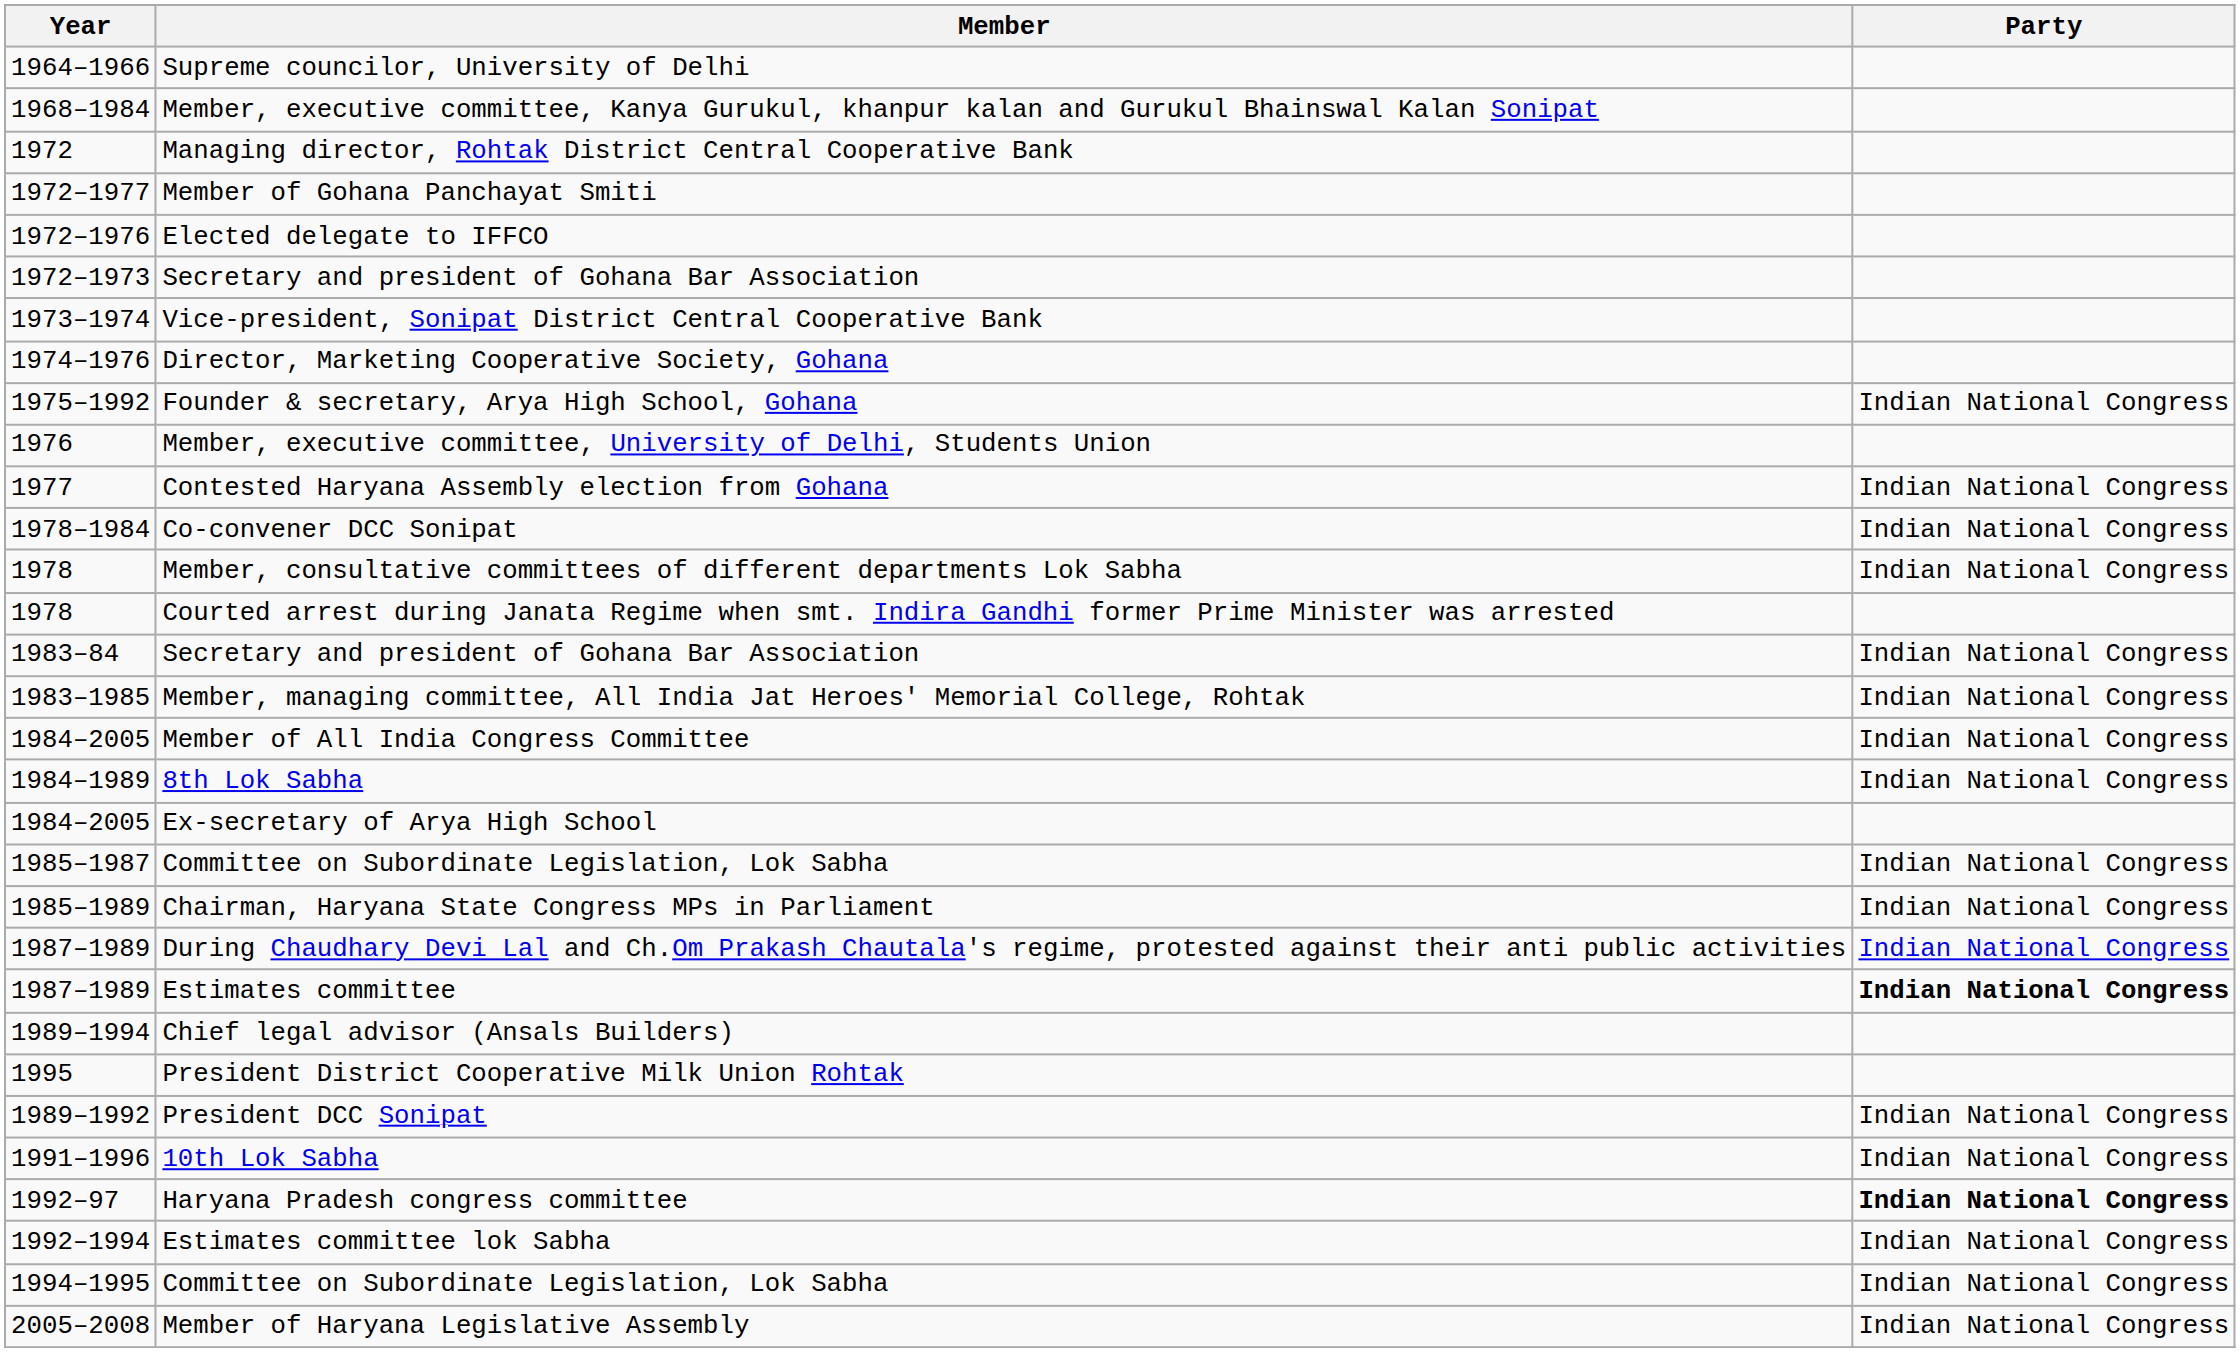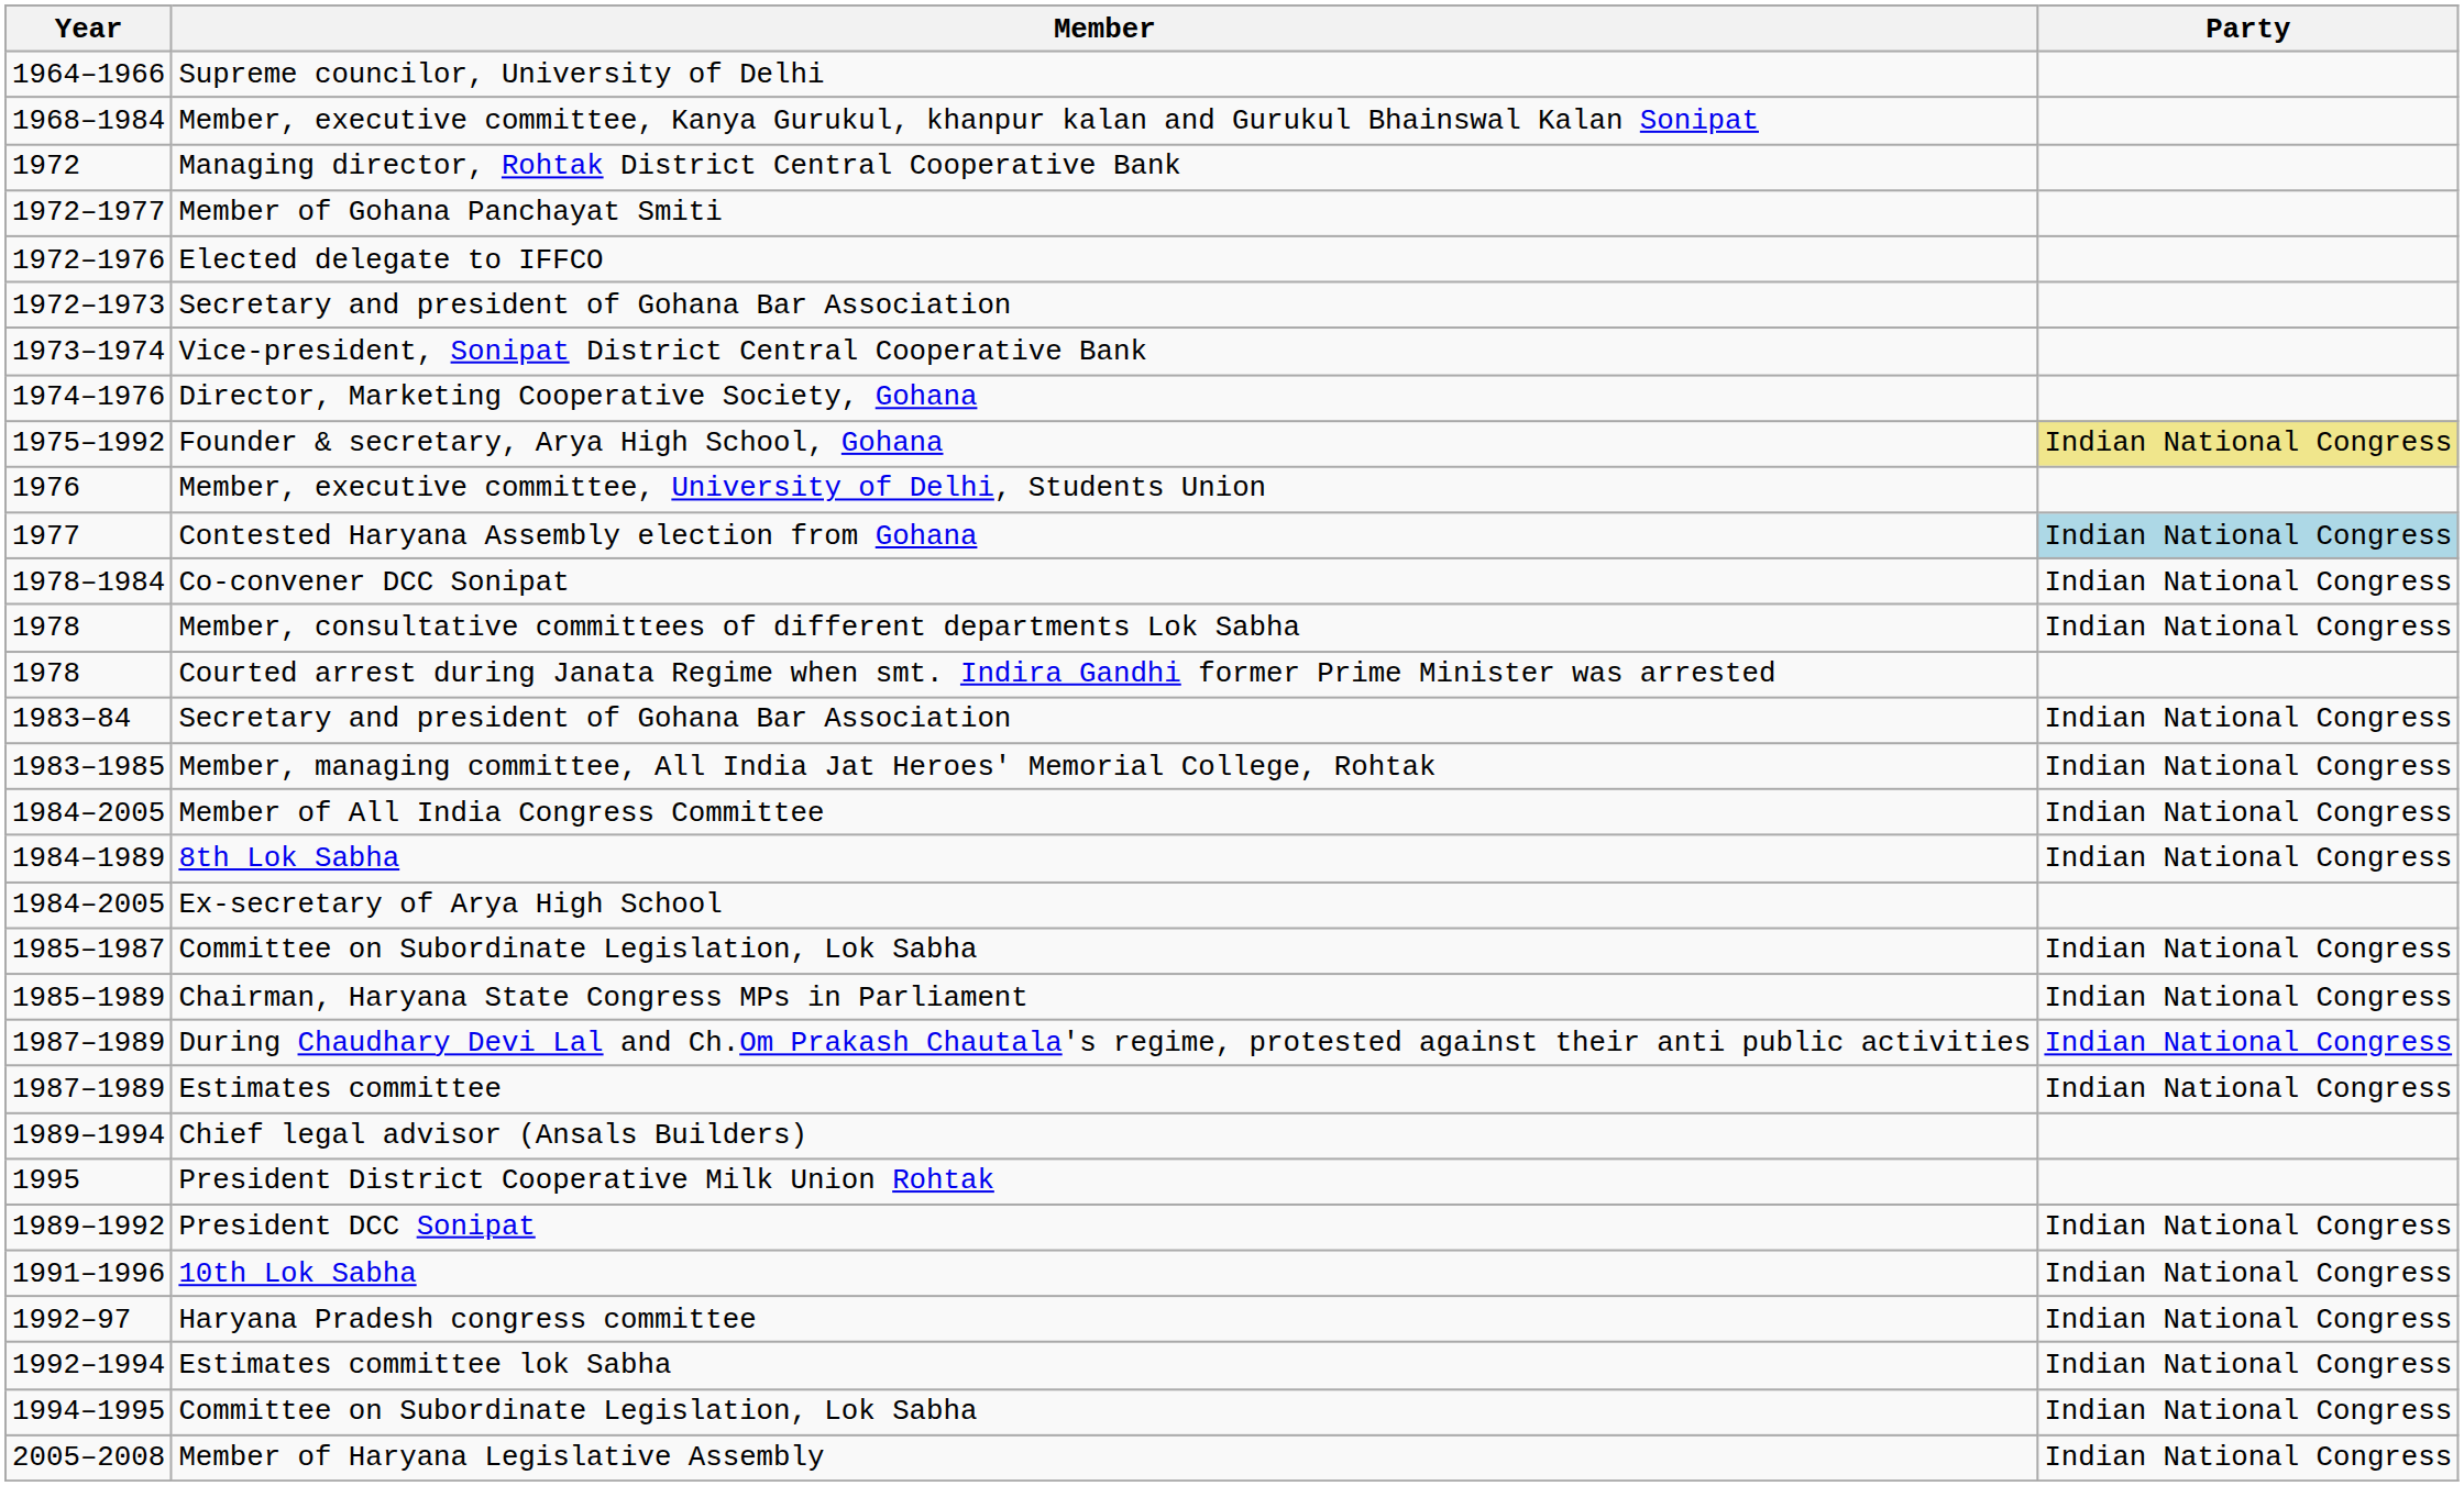Founder & secretary, Arya High School, Gohana | Party: no background -> khaki background
Contested Haryana Assembly election from Gohana | Party: no background -> lightblue background
Estimates committee | Party: bold -> normal
Haryana Pradesh congress committee | Party: bold -> normal
